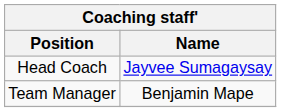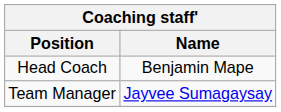Head Coach | Name: Jayvee Sumagaysay -> Benjamin Mape
Team Manager | Name: Benjamin Mape -> Jayvee Sumagaysay
